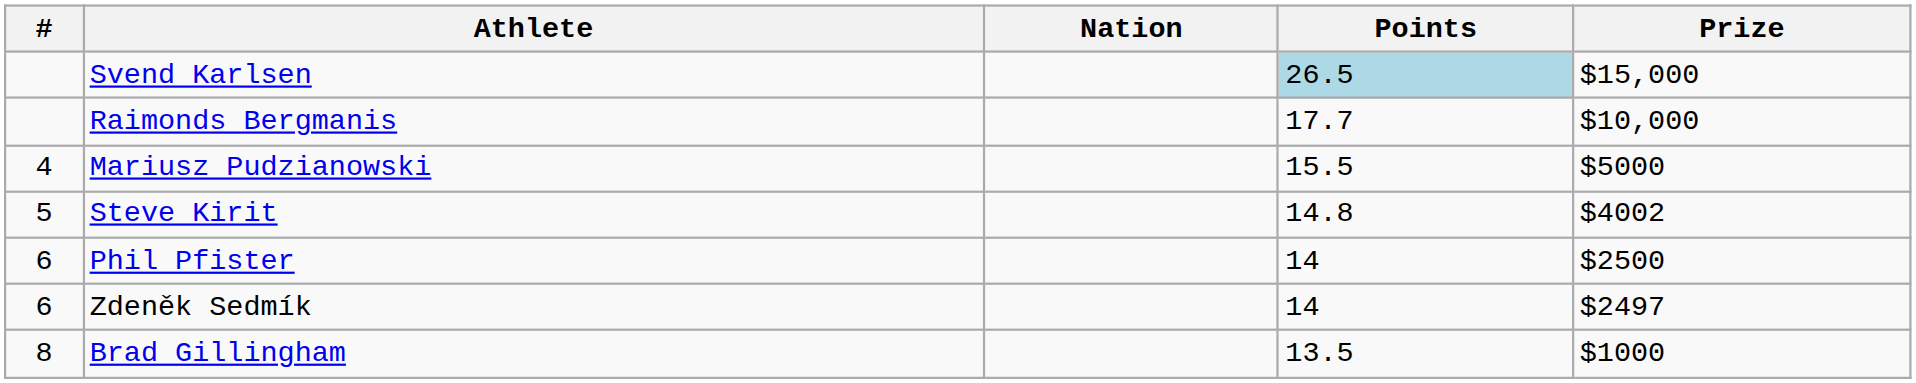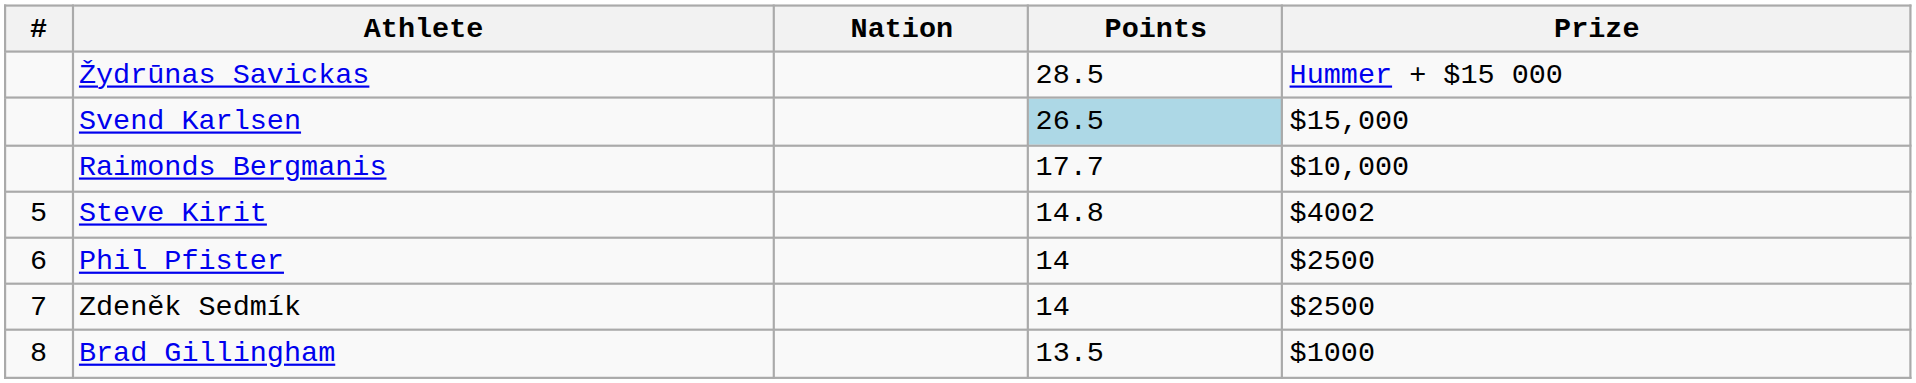+ row: Žydrūnas Savickas | 28.5 | Hummer + $15 000
- row: 4 | Mariusz Pudzianowski | 15.5 | $5000
Zdeněk Sedmík | #: 6 -> 7
Zdeněk Sedmík | Prize: $2497 -> $2500
